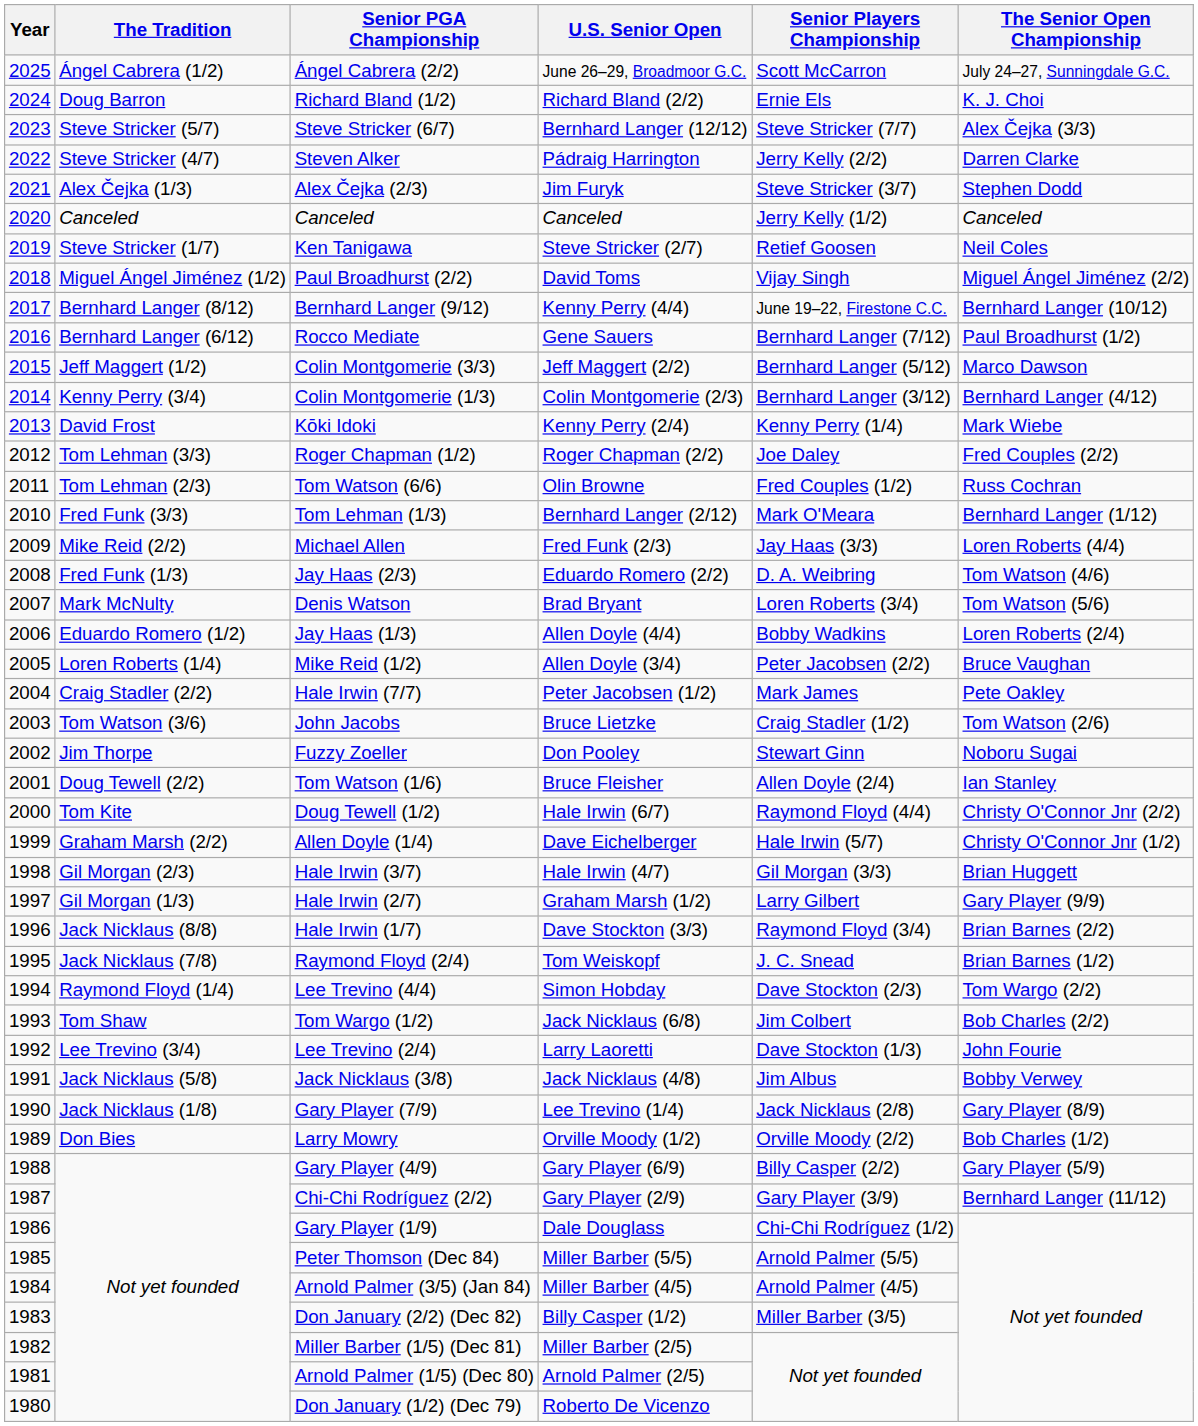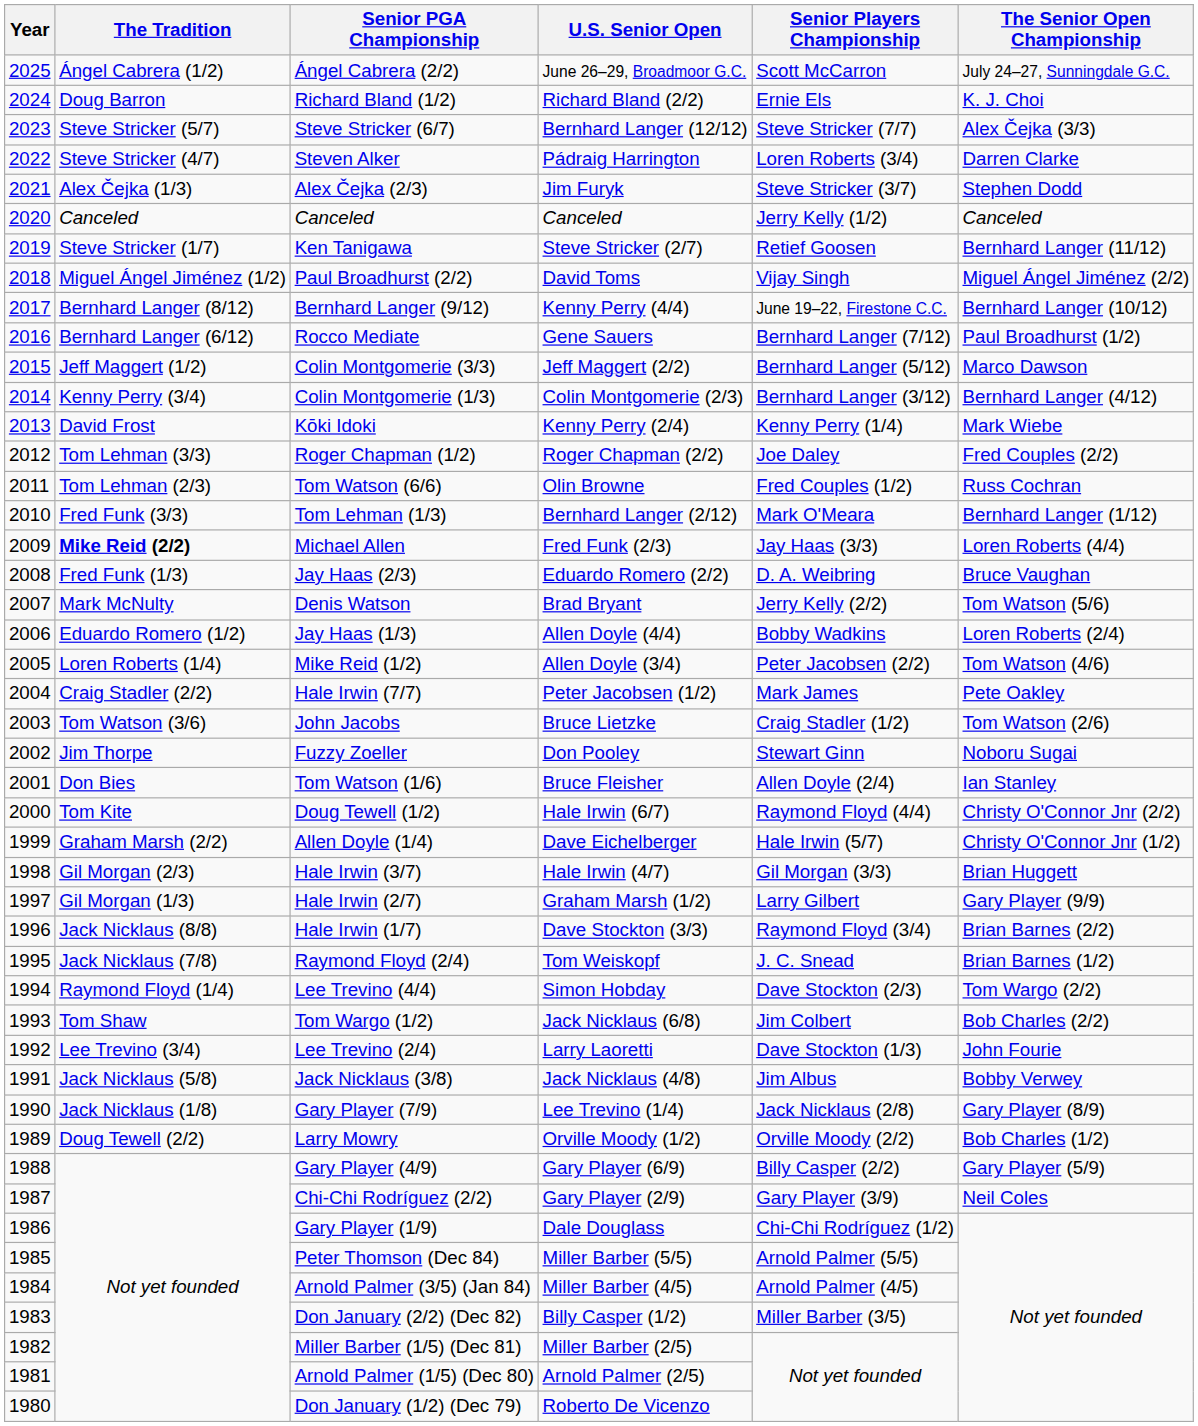Steven Alker | Senior Players Championship: Jerry Kelly (2/2) -> Loren Roberts (3/4)
Ken Tanigawa | The Senior Open Championship: Neil Coles -> Bernhard Langer (11/12)
Michael Allen | The Tradition: normal -> bold
Jay Haas (2/3) | The Senior Open Championship: Tom Watson (4/6) -> Bruce Vaughan
Denis Watson | Senior Players Championship: Loren Roberts (3/4) -> Jerry Kelly (2/2)
Mike Reid (1/2) | The Senior Open Championship: Bruce Vaughan -> Tom Watson (4/6)
Tom Watson (1/6) | The Tradition: Doug Tewell (2/2) -> Don Bies
Larry Mowry | The Tradition: Don Bies -> Doug Tewell (2/2)
Chi-Chi Rodríguez (2/2) | The Senior Open Championship: Bernhard Langer (11/12) -> Neil Coles
